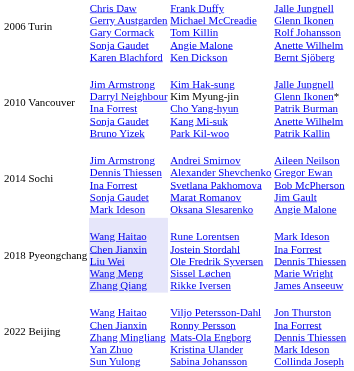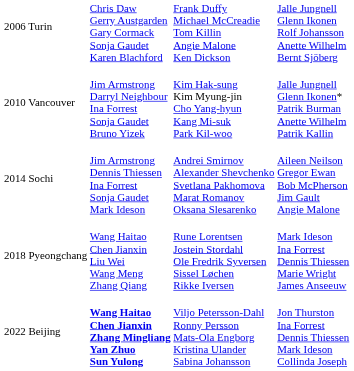2018 Pyeongchang | column 2: lavender background -> no background
2022 Beijing | column 2: normal -> bold
